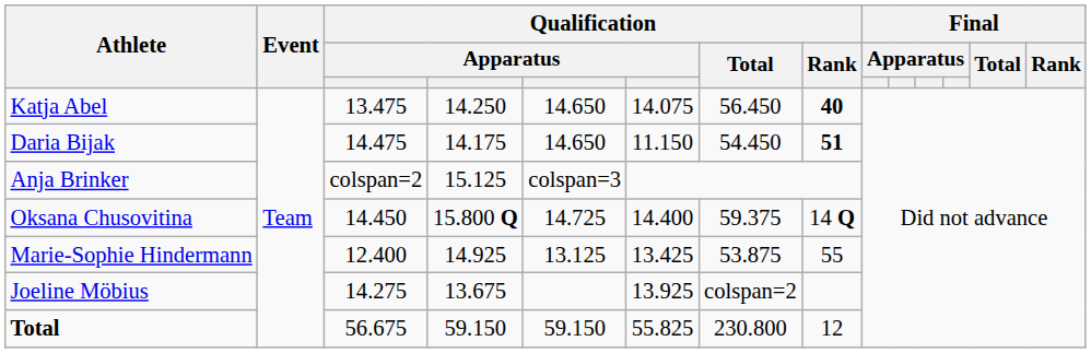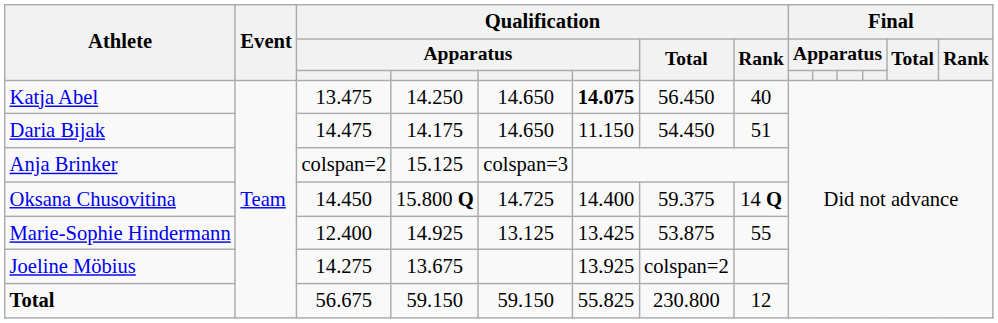Katja Abel | column 6: normal -> bold
Katja Abel | Qualification / Rank: bold -> normal
Daria Bijak | Qualification / Rank: bold -> normal
